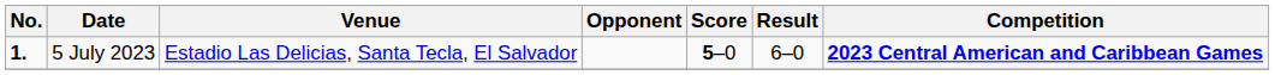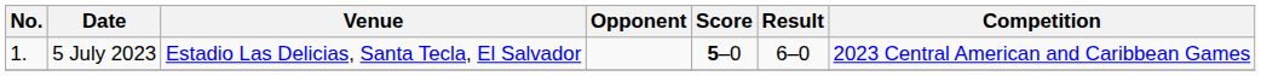5 July 2023 | No.: bold -> normal
5 July 2023 | Competition: bold -> normal
